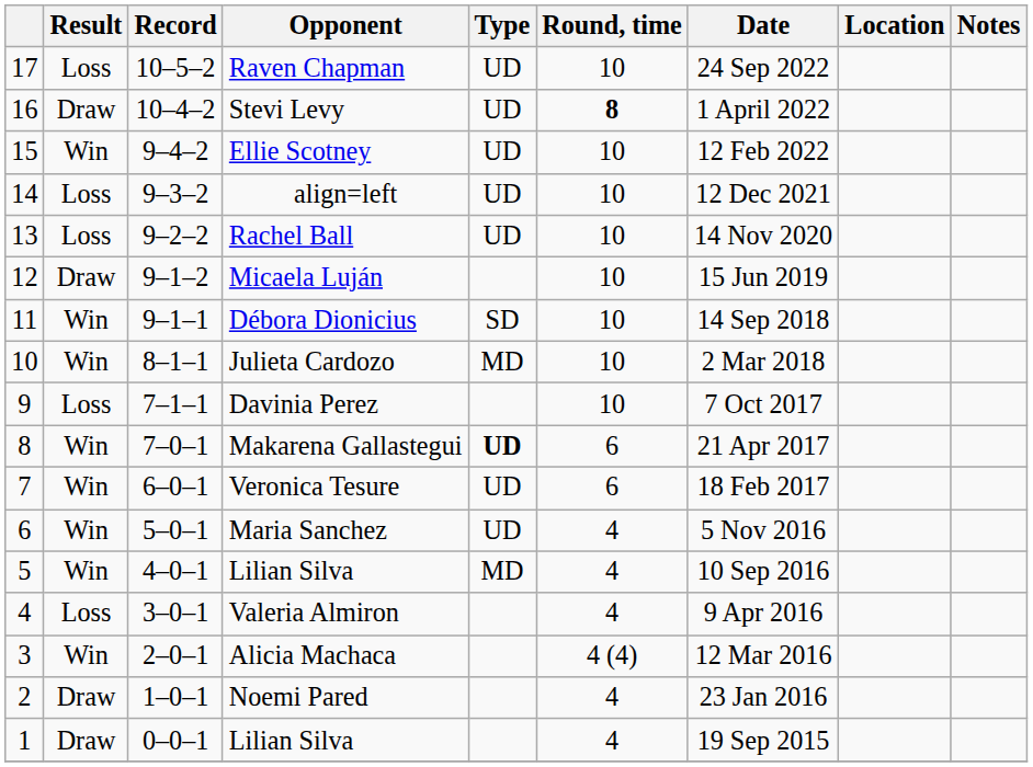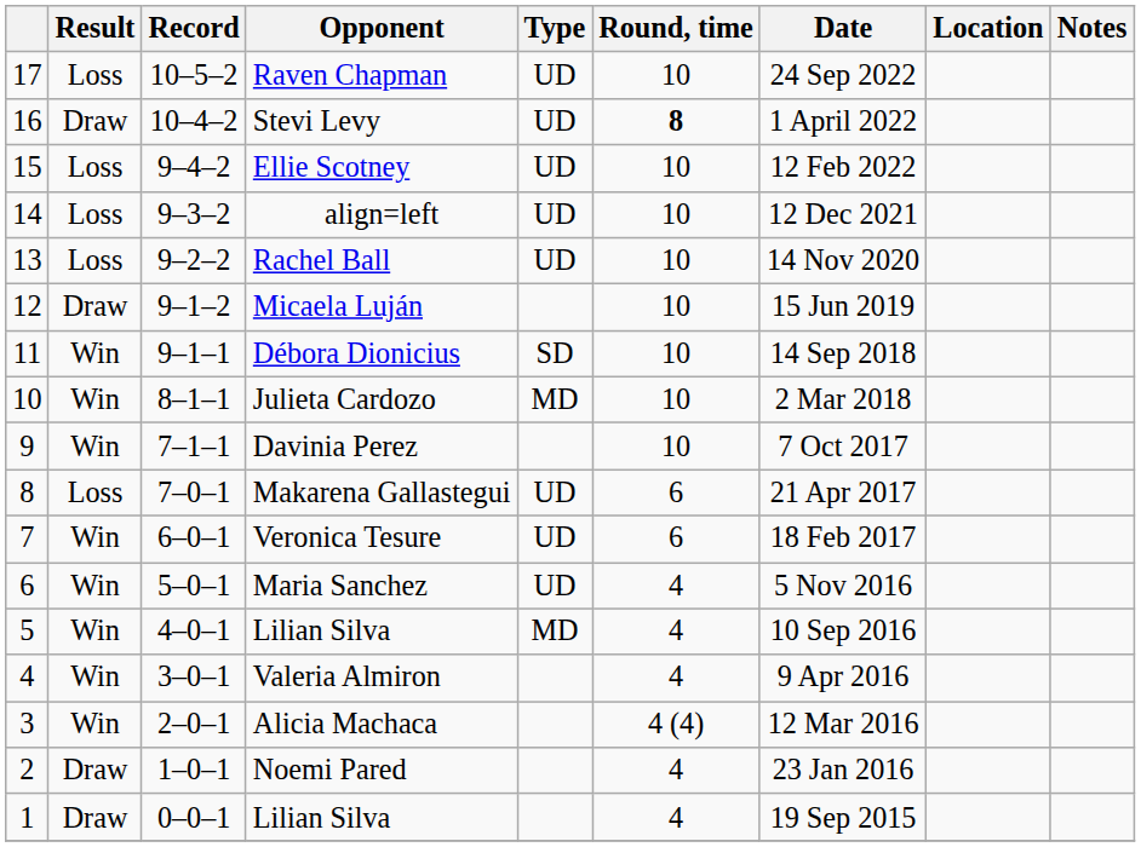Ellie Scotney | Result: Win -> Loss
Davinia Perez | Result: Loss -> Win
Makarena Gallastegui | Result: Win -> Loss
Makarena Gallastegui | Type: bold -> normal
Valeria Almiron | Result: Loss -> Win
